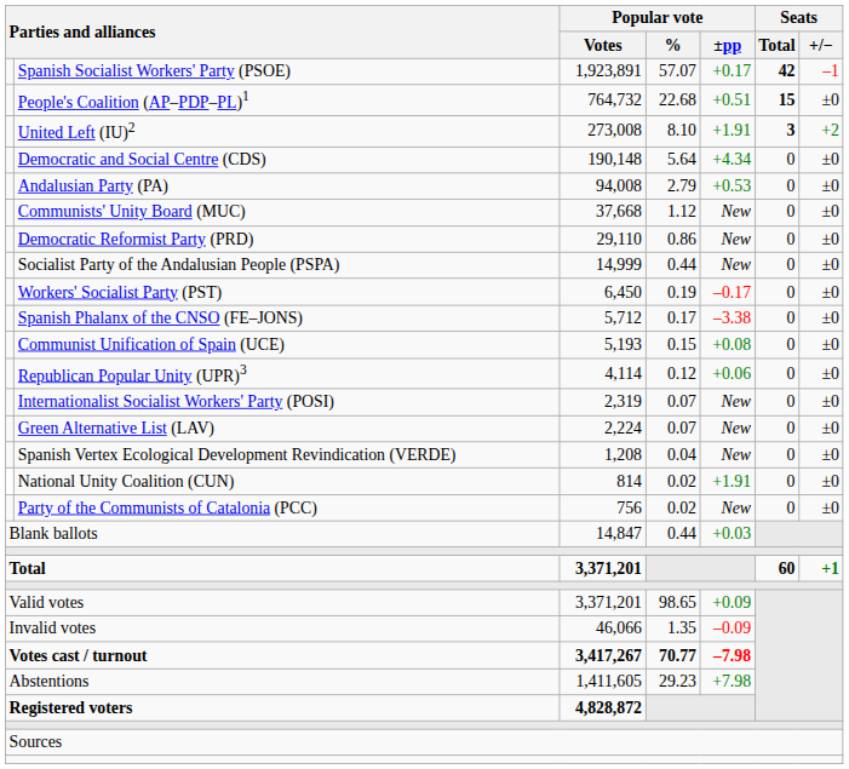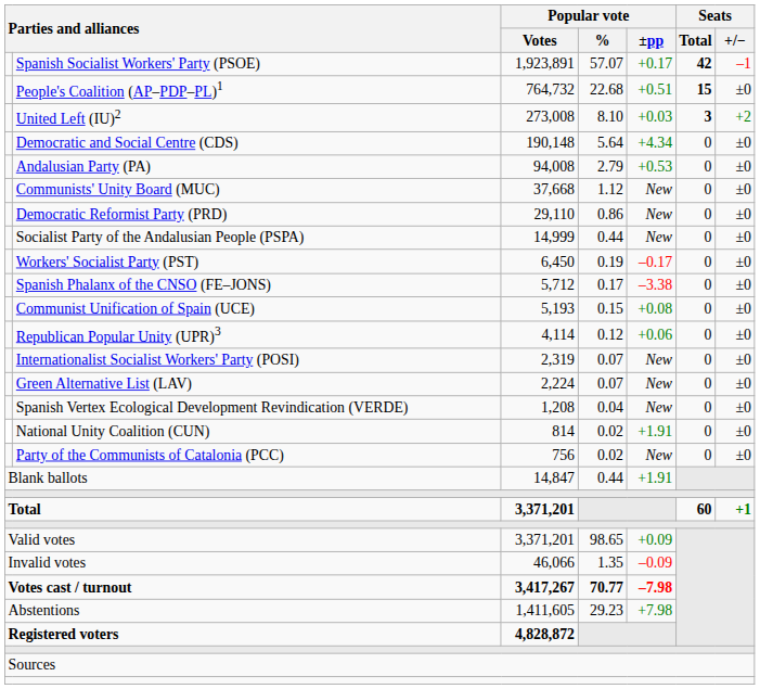United Left (IU)2 | Popular vote / ±pp: +1.91 -> +0.03
Blank ballots | Popular vote / ±pp: +0.03 -> +1.91
